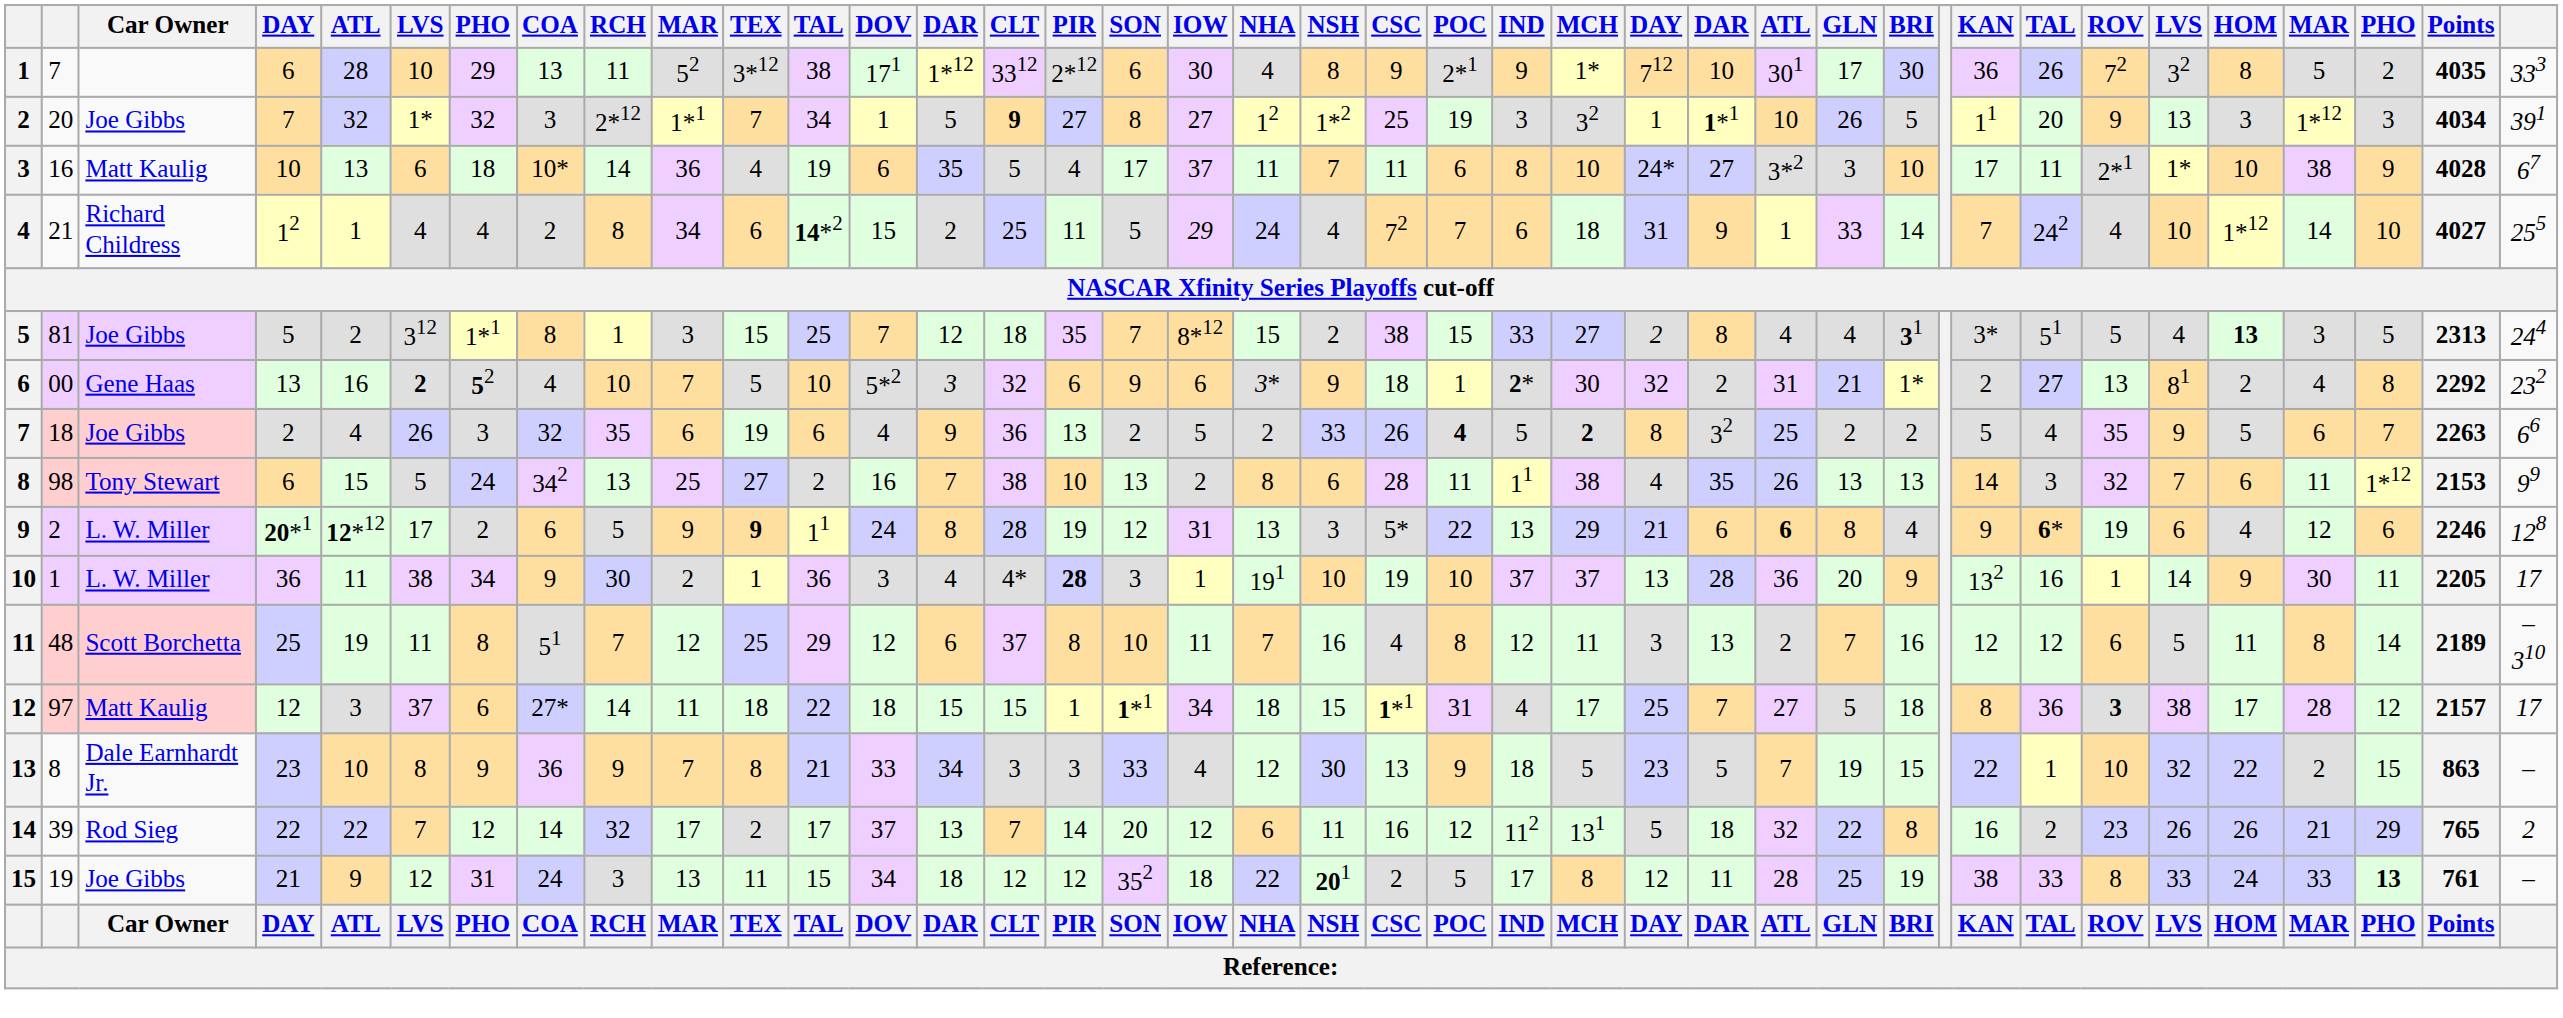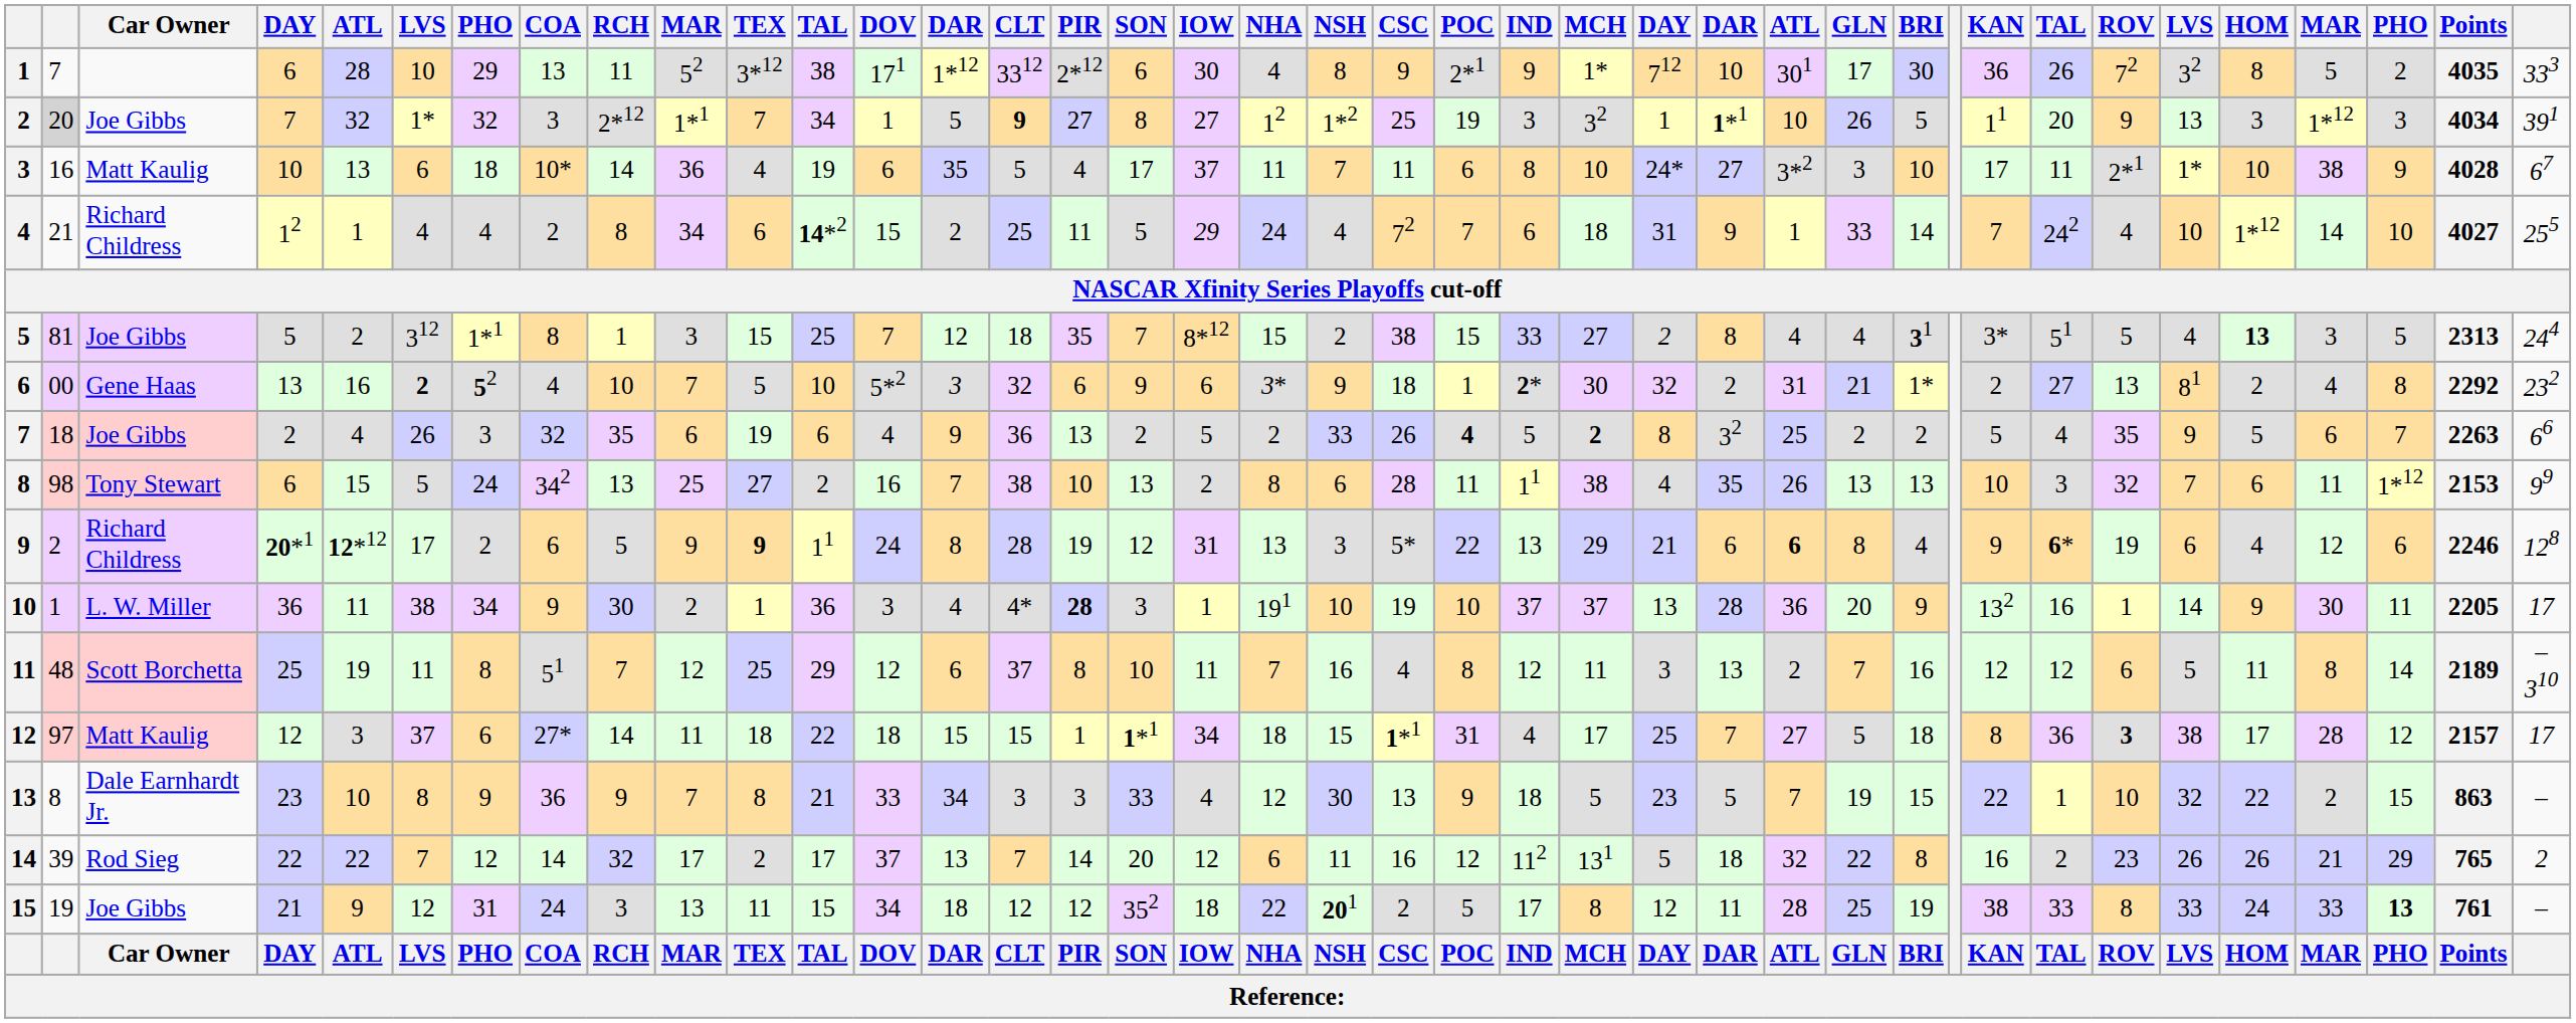row 3 | column 2: no background -> lightgrey background
row 10 | KAN: 14 -> 10
row 11 | Car Owner: L. W. Miller -> Richard Childress
